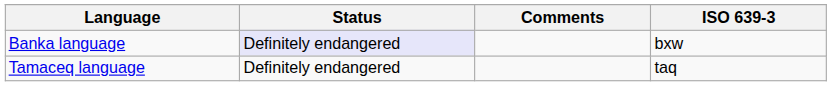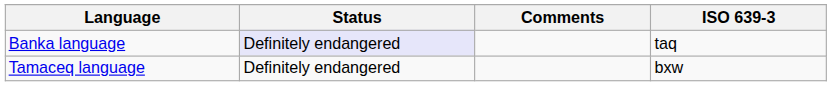Banka language | ISO 639-3: bxw -> taq
Tamaceq language | ISO 639-3: taq -> bxw
